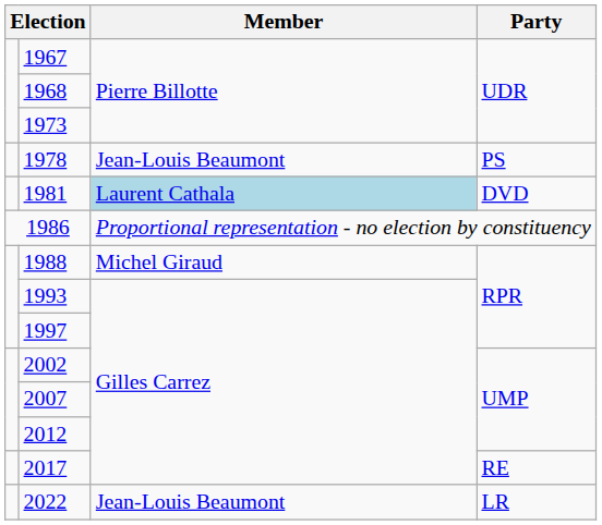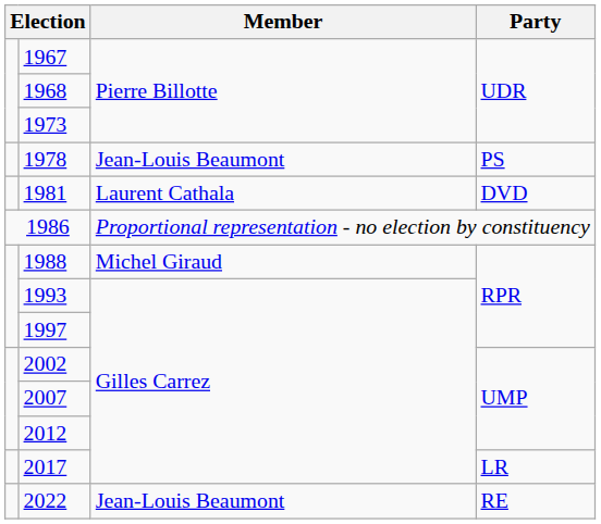1981 | Member: lightblue background -> no background
2017 | Party: RE -> LR
2022 | Party: LR -> RE
